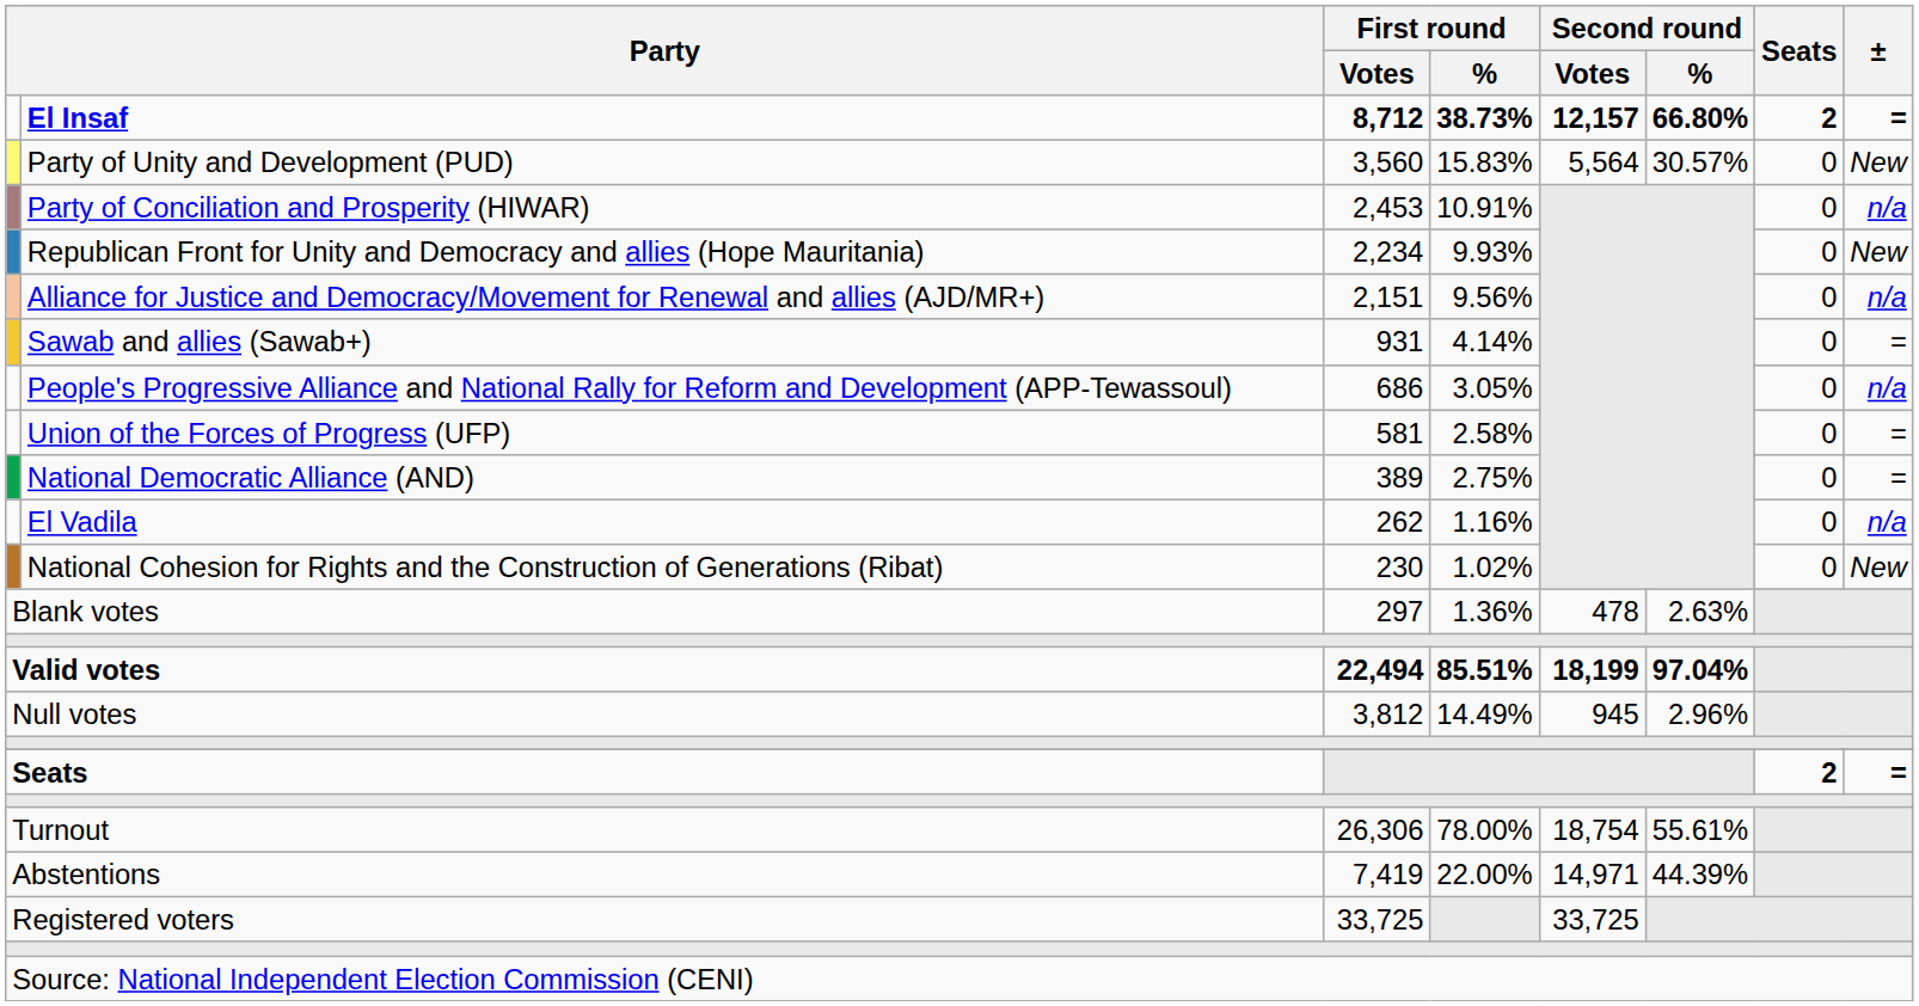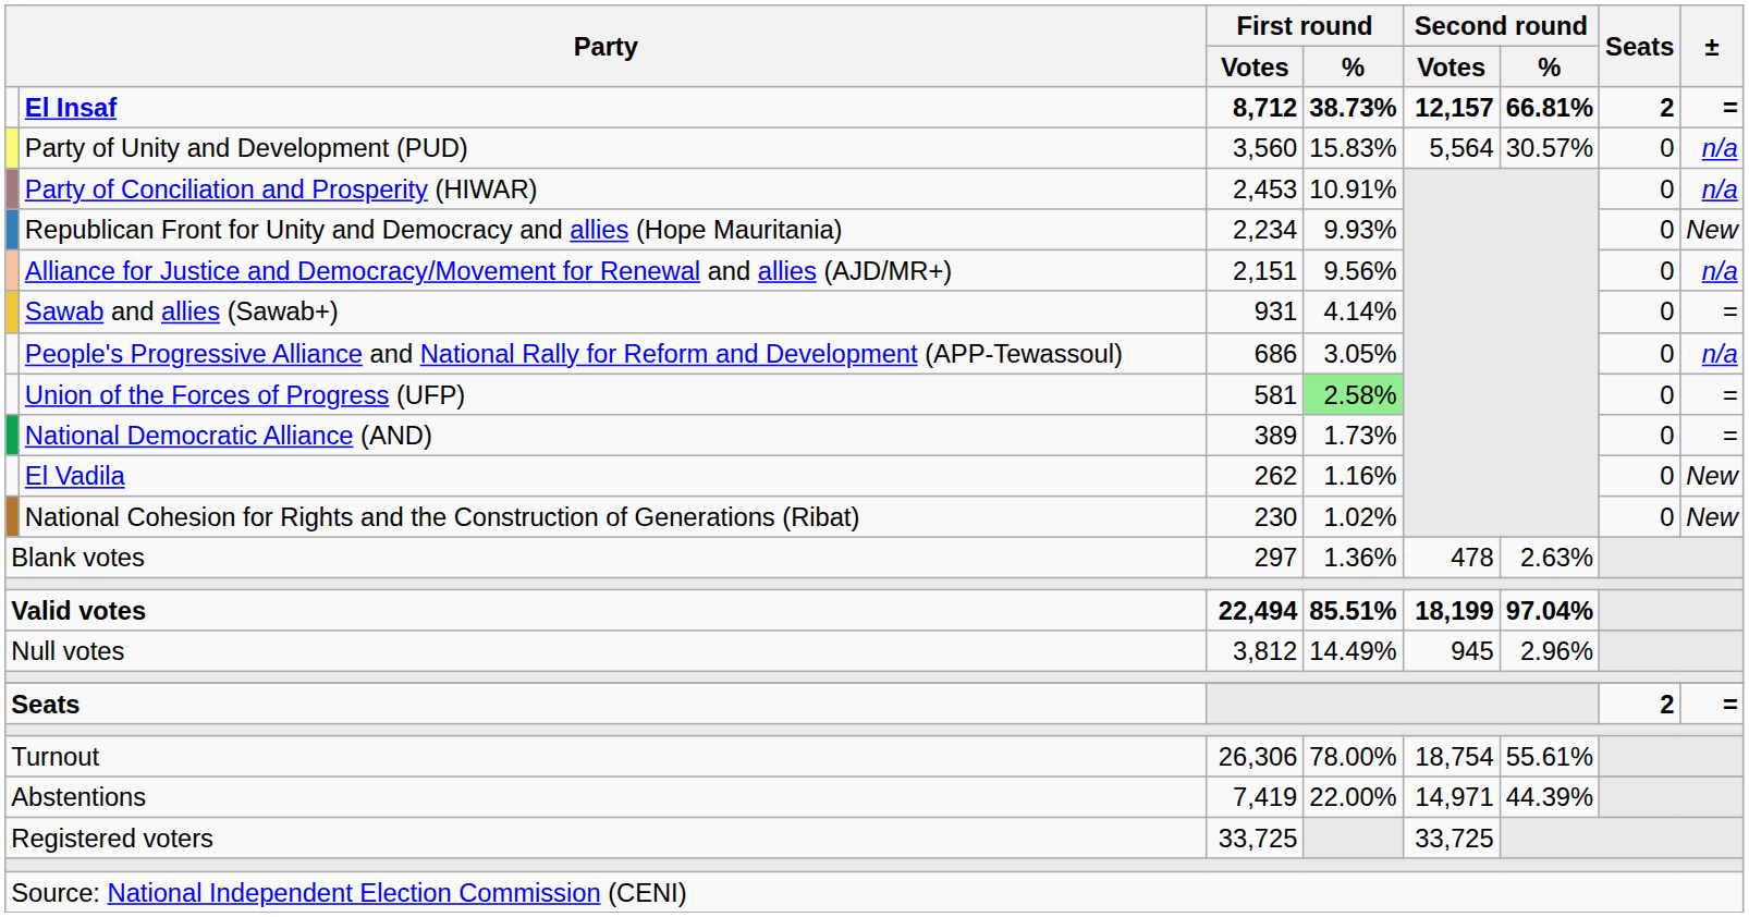El Insaf | Second round / %: 66.80% -> 66.81%
Party of Unity and Development (PUD) | ±: New -> n/a
Union of the Forces of Progress (UFP) | First round / %: no background -> lightgreen background
National Democratic Alliance (AND) | First round / %: 2.75% -> 1.73%
El Vadila | ±: n/a -> New
